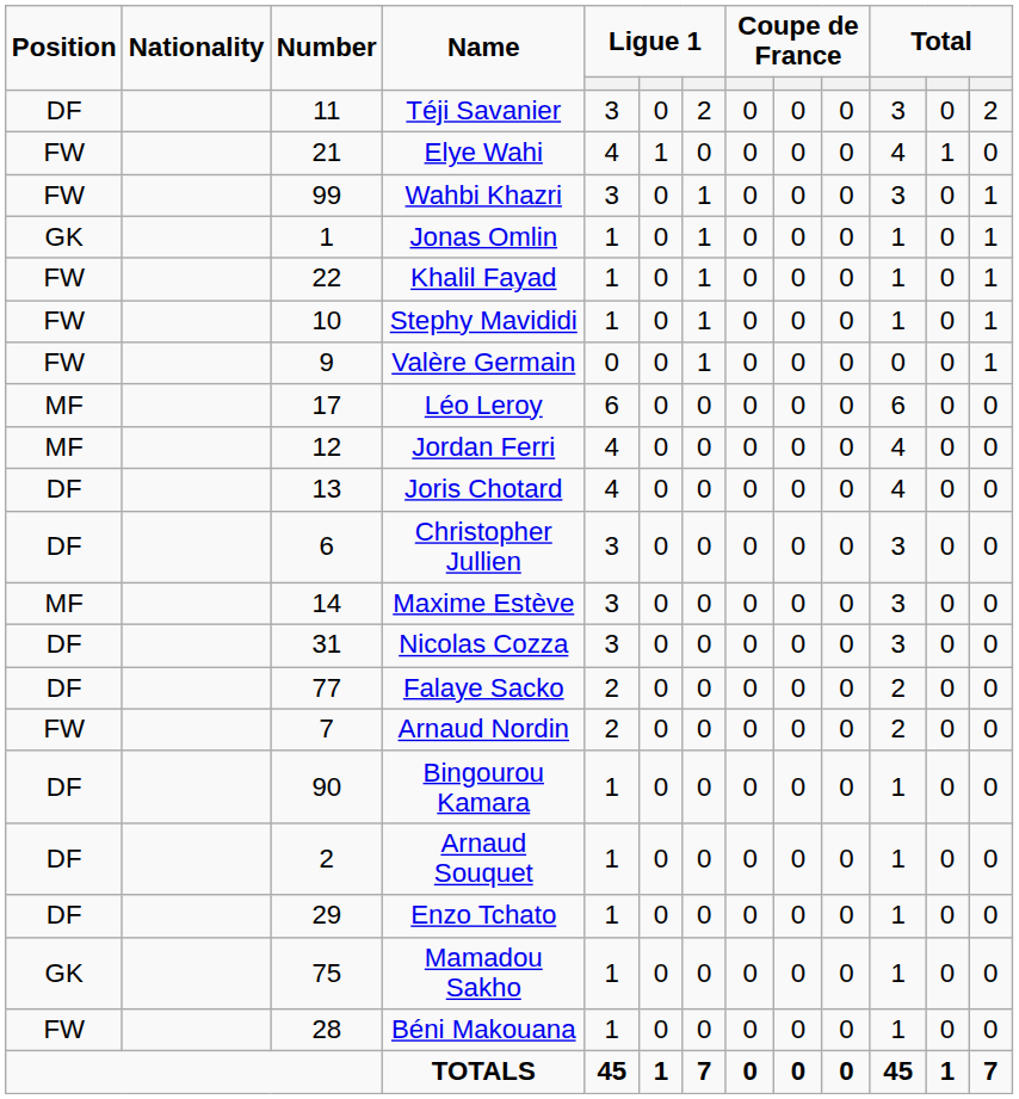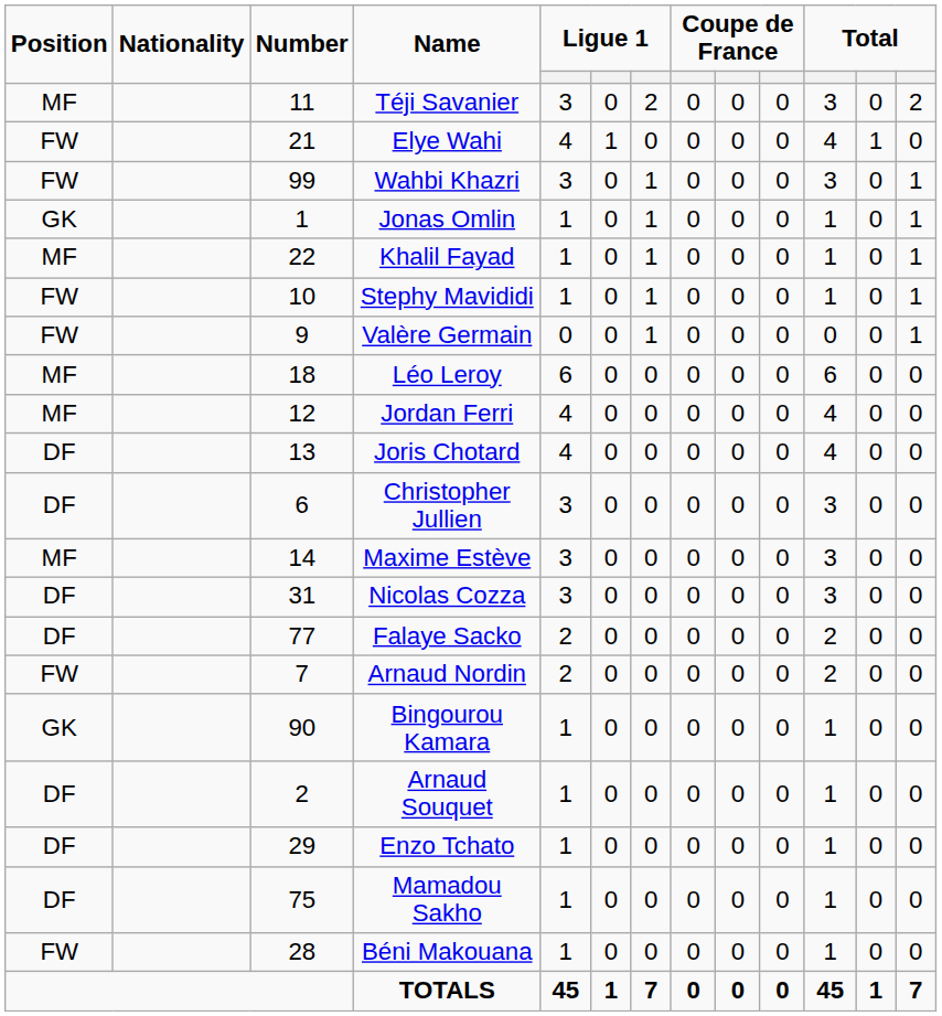Téji Savanier | Position: DF -> MF
Khalil Fayad | Position: FW -> MF
Léo Leroy | Number: 17 -> 18
Bingourou Kamara | Position: DF -> GK
Mamadou Sakho | Position: GK -> DF
